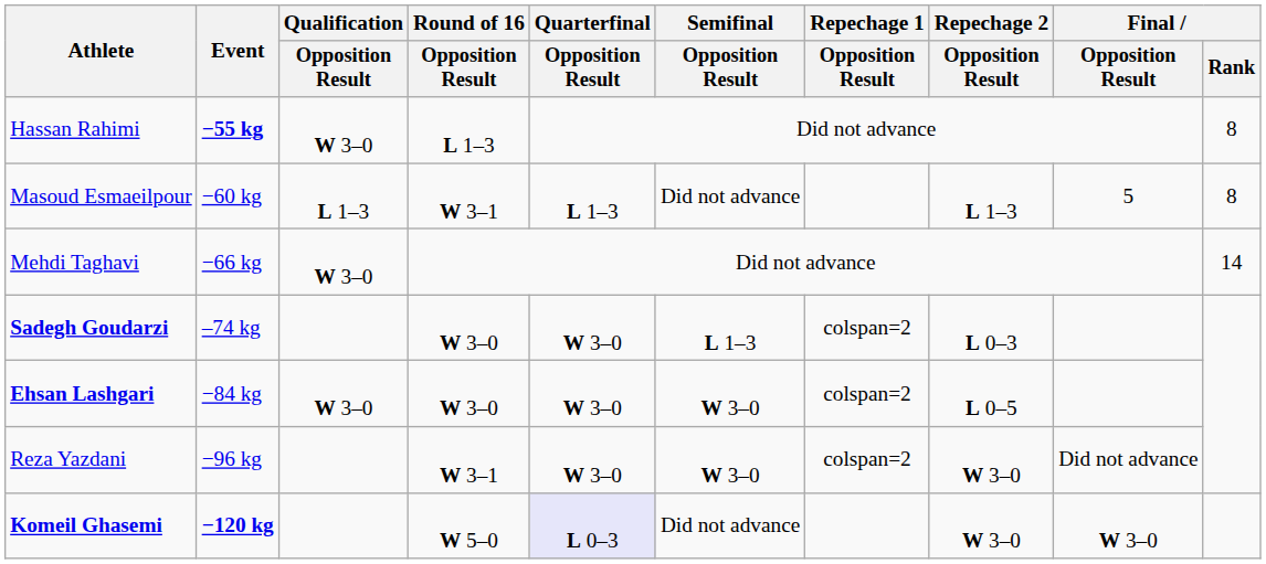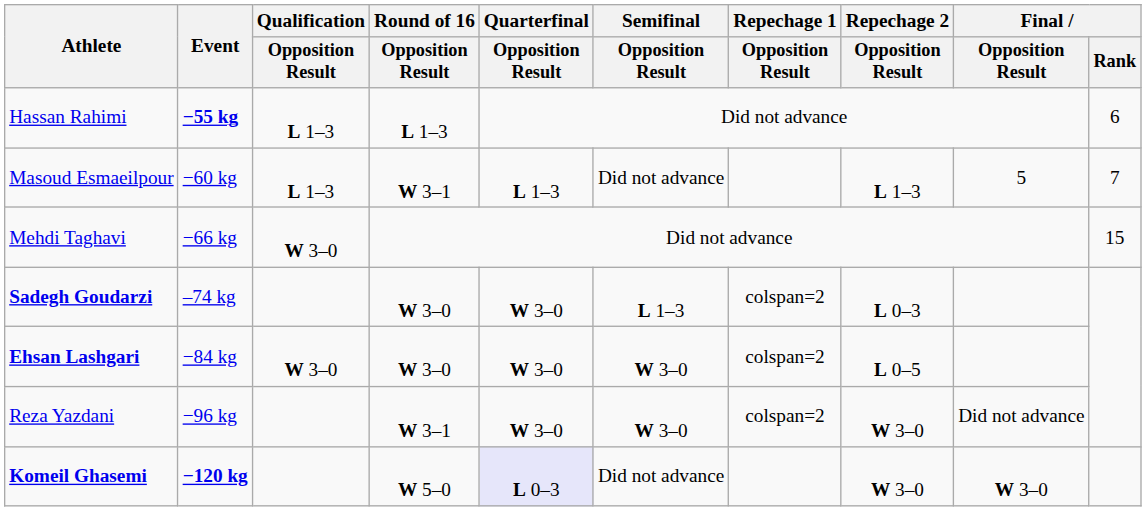Hassan Rahimi | Qualification / Opposition Result: W 3–0 -> L 1–3
Hassan Rahimi | Final / Rank: 8 -> 6
Masoud Esmaeilpour | Final / Rank: 8 -> 7
Mehdi Taghavi | Final / Rank: 14 -> 15
